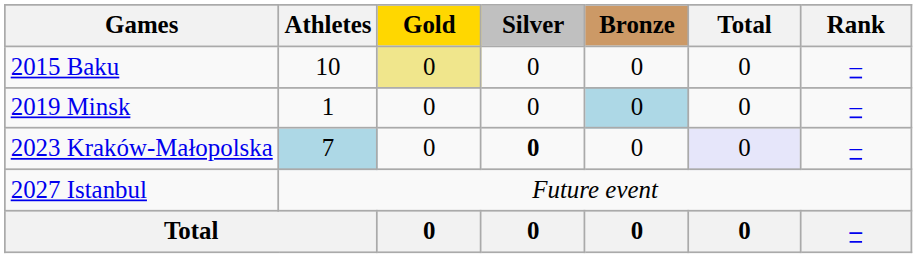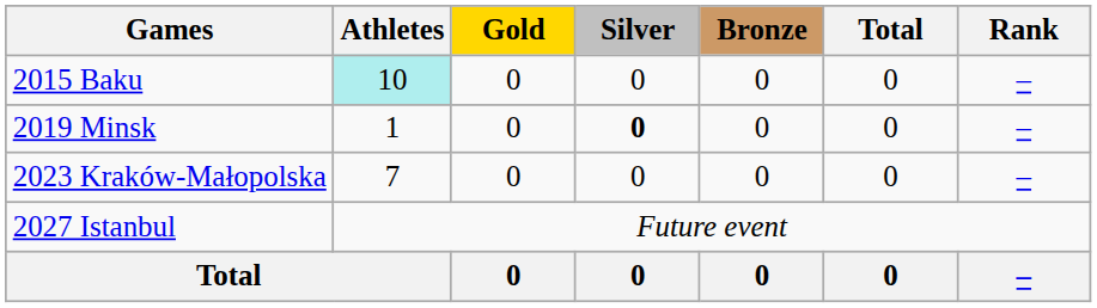2015 Baku | Athletes: no background -> paleturquoise background
2015 Baku | Gold: khaki background -> no background
2019 Minsk | Silver: normal -> bold
2019 Minsk | Bronze: lightblue background -> no background
2023 Kraków-Małopolska | Athletes: lightblue background -> no background
2023 Kraków-Małopolska | Silver: bold -> normal
2023 Kraków-Małopolska | Total: lavender background -> no background
